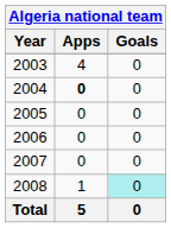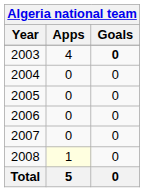2003 | Goals: normal -> bold
2004 | Apps: bold -> normal
2008 | Apps: no background -> lightyellow background
2008 | Goals: paleturquoise background -> no background
